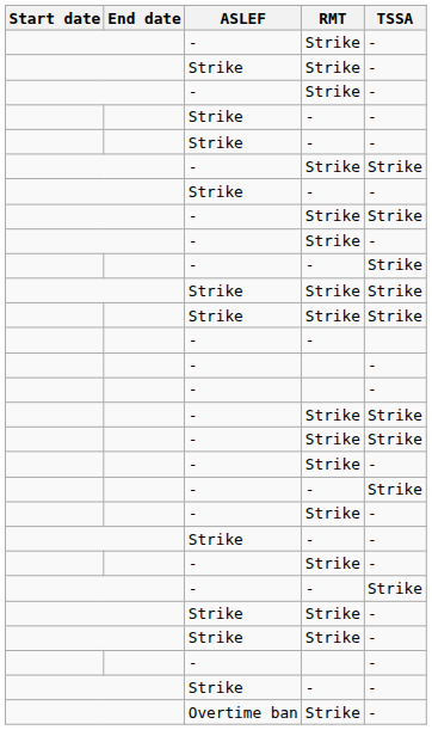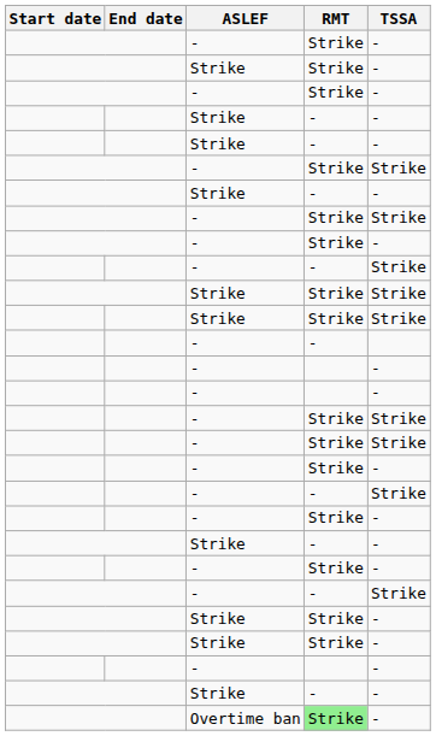Overtime ban | RMT: no background -> lightgreen background
